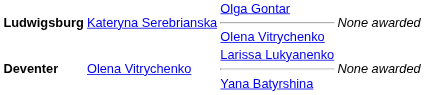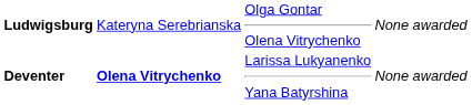Deventer | column 2: normal -> bold
